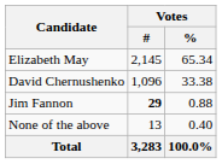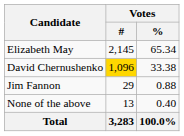David Chernushenko | Votes / #: no background -> gold background
Jim Fannon | Votes / #: bold -> normal
